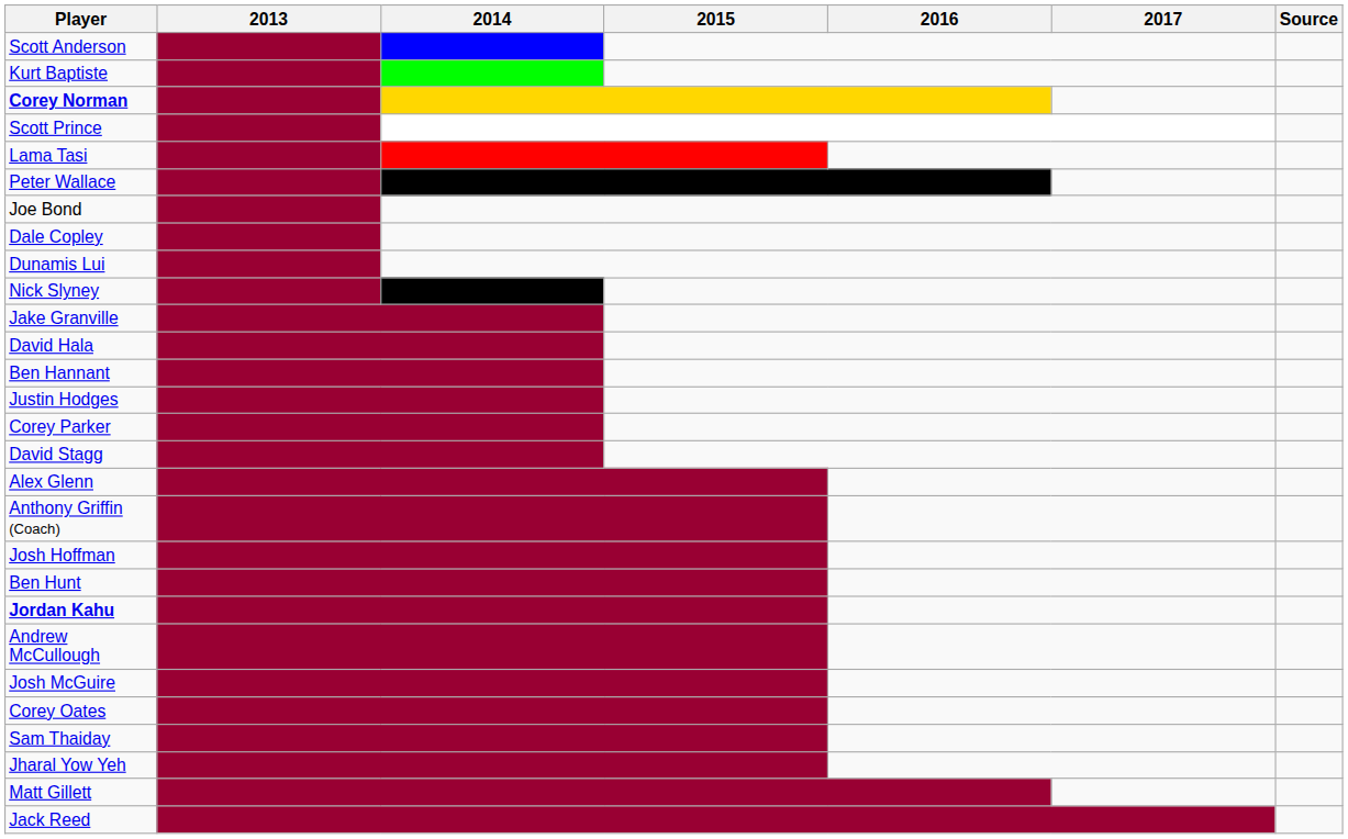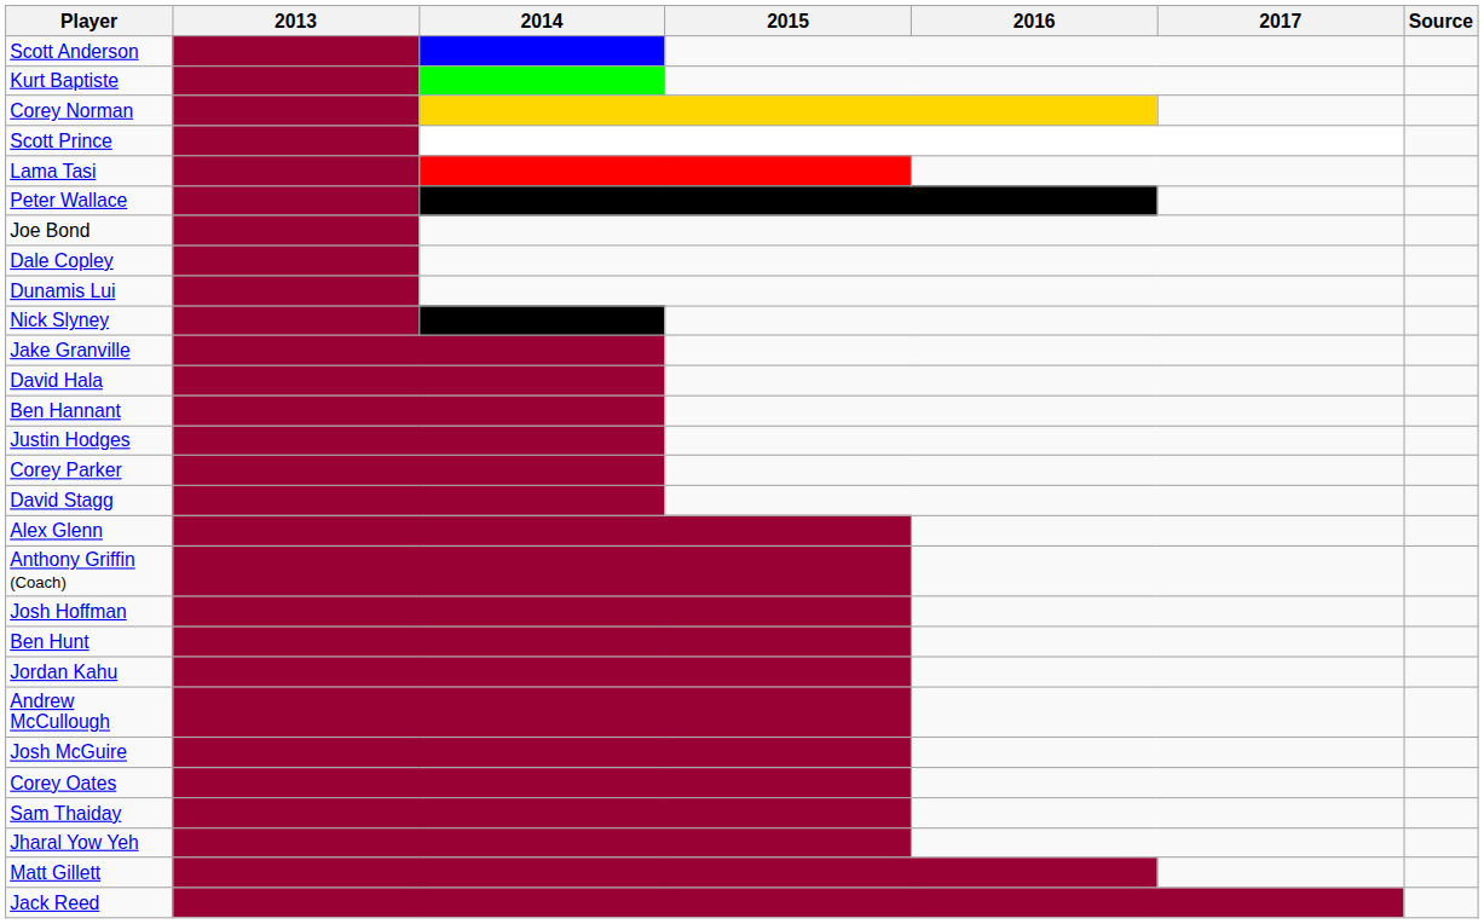Corey Norman | Player: bold -> normal
Jordan Kahu | Player: bold -> normal
